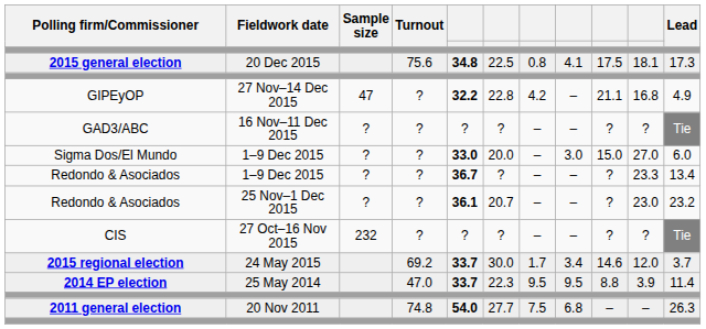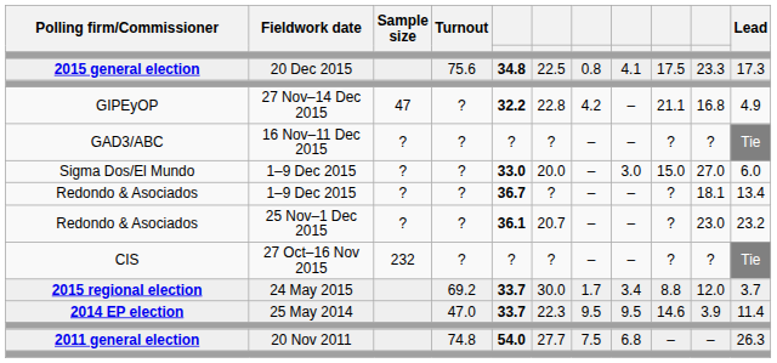2015 general election | column 10: 18.1 -> 23.3
Redondo & Asociados / 1–9 Dec 2015 | column 10: 23.3 -> 18.1
2015 regional election | column 9: 14.6 -> 8.8
2014 EP election | column 9: 8.8 -> 14.6
